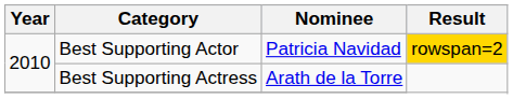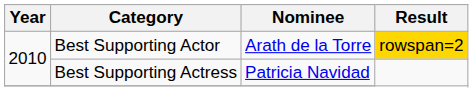Best Supporting Actor | Nominee: Patricia Navidad -> Arath de la Torre
Best Supporting Actress | Nominee: Arath de la Torre -> Patricia Navidad
